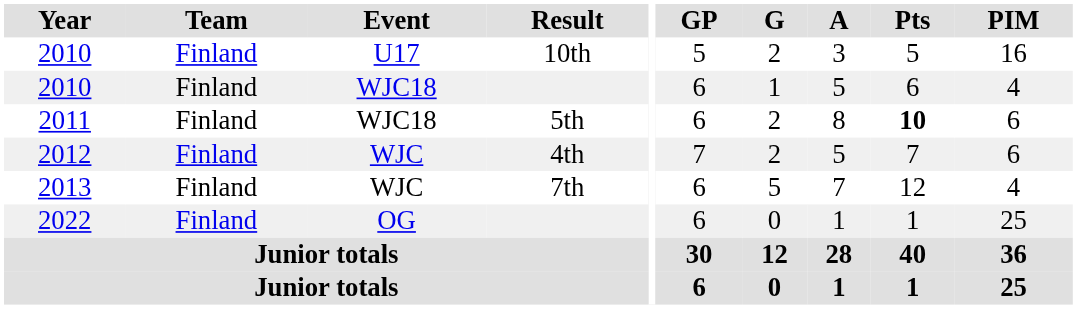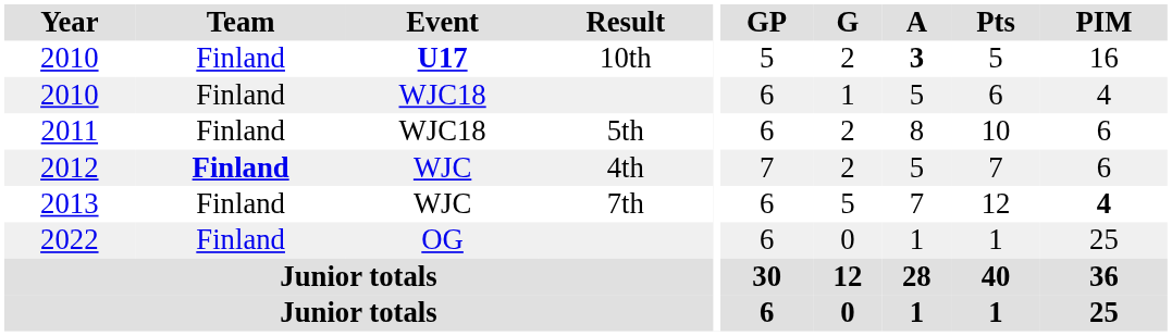2010 / 10th | Event: normal -> bold
2010 / 10th | A: normal -> bold
2011 | Pts: bold -> normal
2012 | Team: normal -> bold
2013 | PIM: normal -> bold
